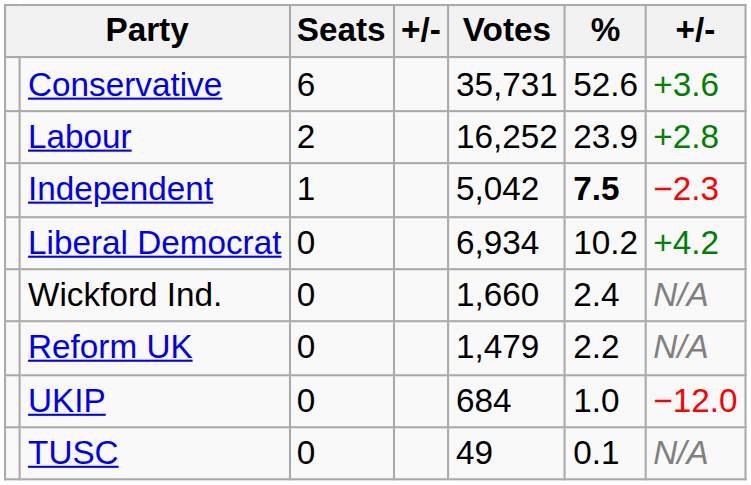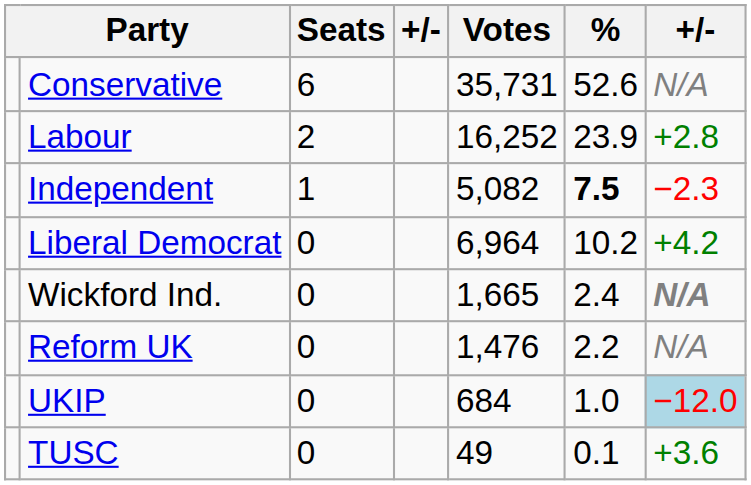Conservative | column 7: +3.6 -> N/A
Independent | Votes: 5,042 -> 5,082
Liberal Democrat | Votes: 6,934 -> 6,964
Wickford Ind. | Votes: 1,660 -> 1,665
Wickford Ind. | column 7: normal -> bold
Reform UK | Votes: 1,479 -> 1,476
UKIP | column 7: no background -> lightblue background
TUSC | column 7: N/A -> +3.6
